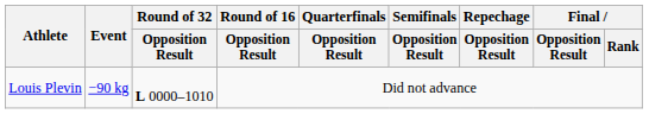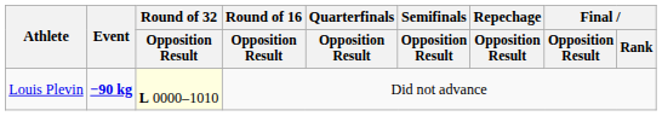Louis Plevin | Event: normal -> bold
Louis Plevin | Round of 32 / Opposition Result: no background -> lightyellow background
